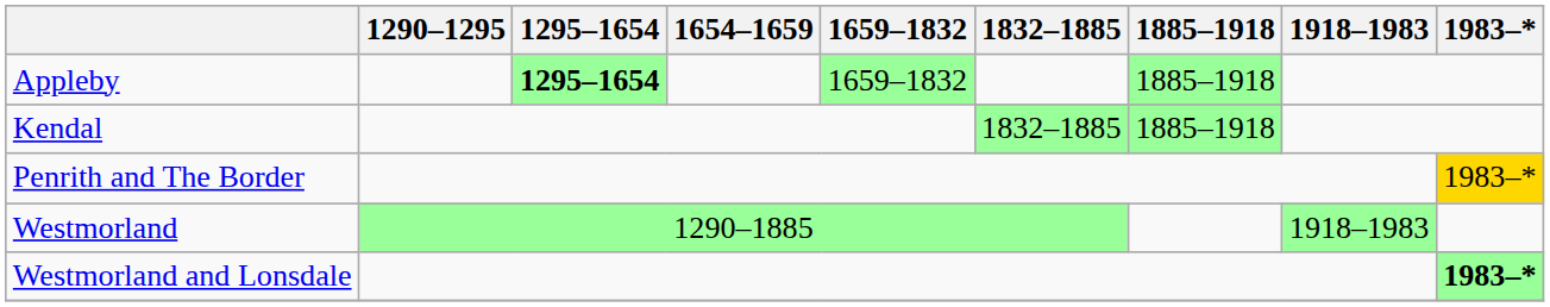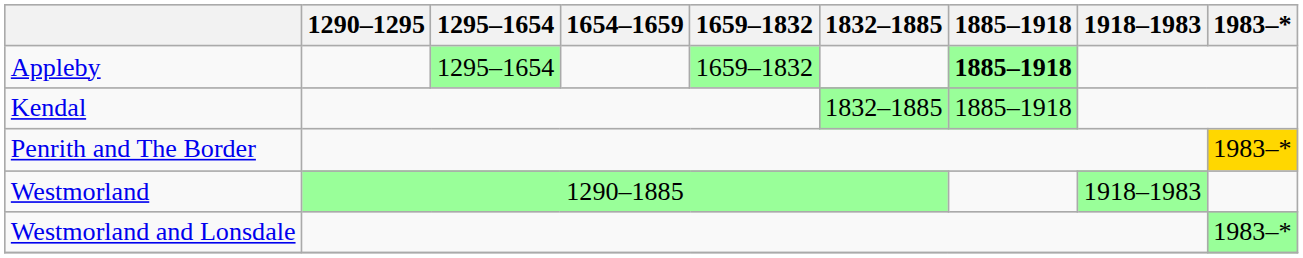Appleby | 1295–1654: bold -> normal
Appleby | 1885–1918: normal -> bold
Westmorland and Lonsdale | 1983–*: bold -> normal
